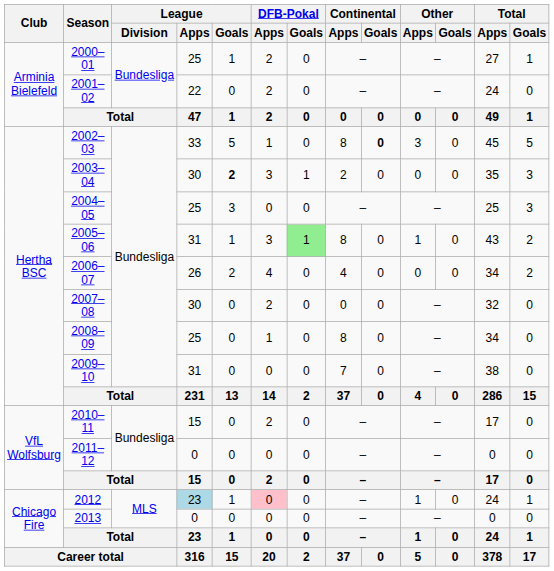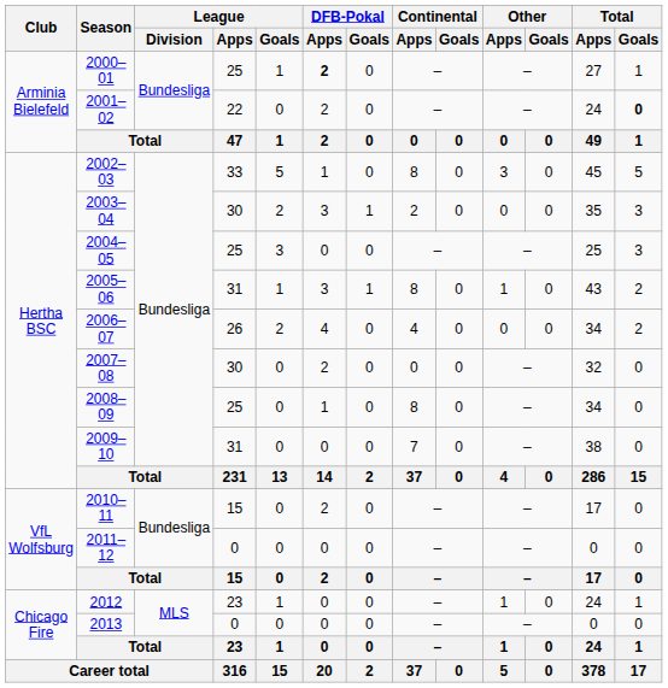2000–01 | DFB-Pokal / Apps: normal -> bold
2001–02 | Total / Goals: normal -> bold
2002–03 | Continental / Goals: bold -> normal
2003–04 | League / Goals: bold -> normal
2005–06 | DFB-Pokal / Goals: lightgreen background -> no background
2012 | League / Apps: lightblue background -> no background
2012 | DFB-Pokal / Apps: pink background -> no background
